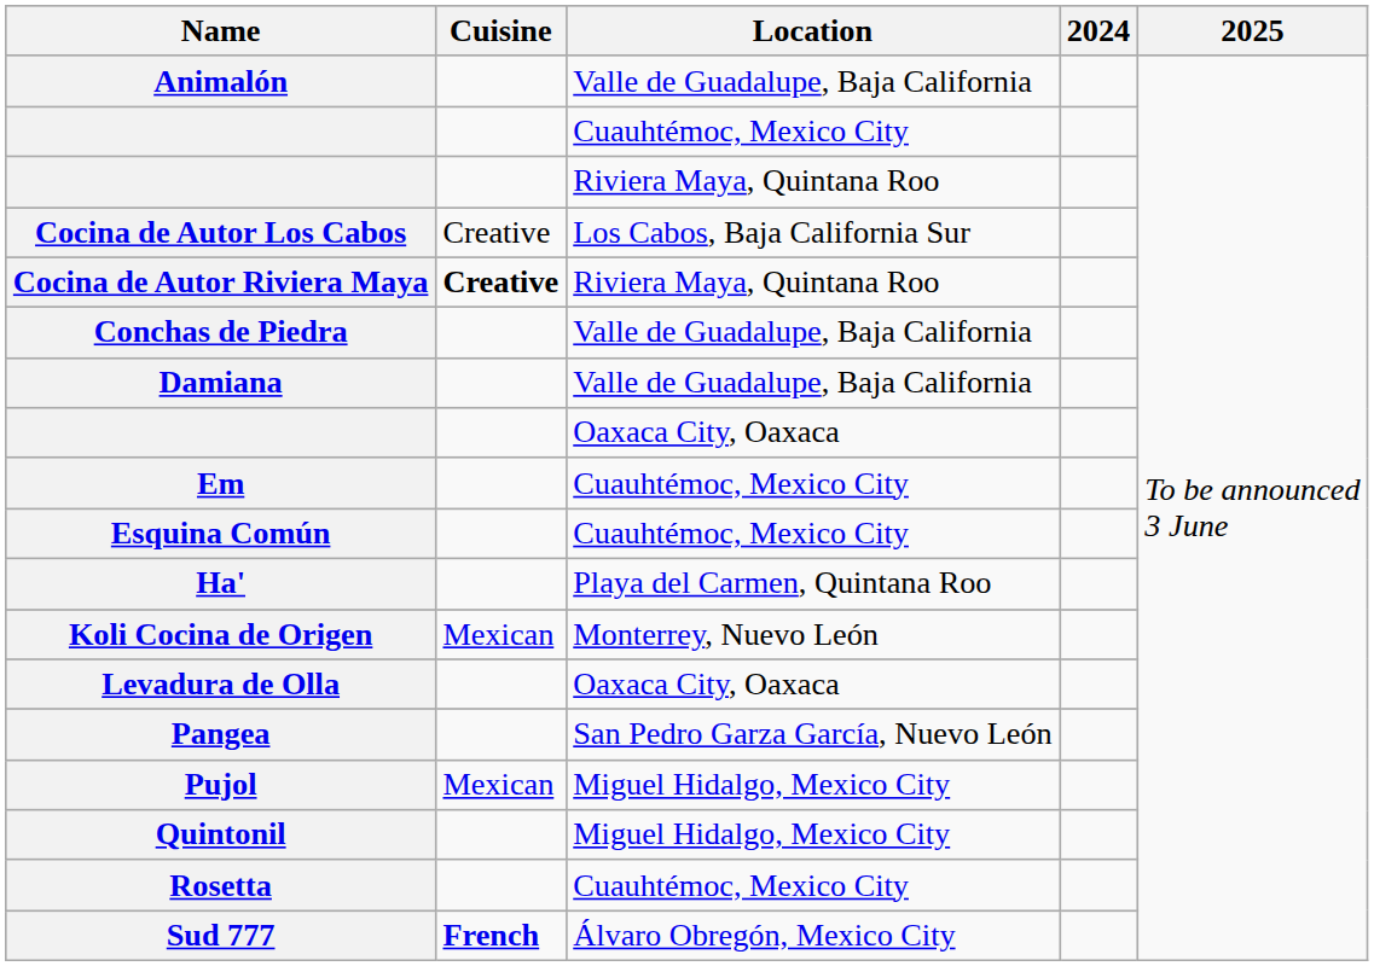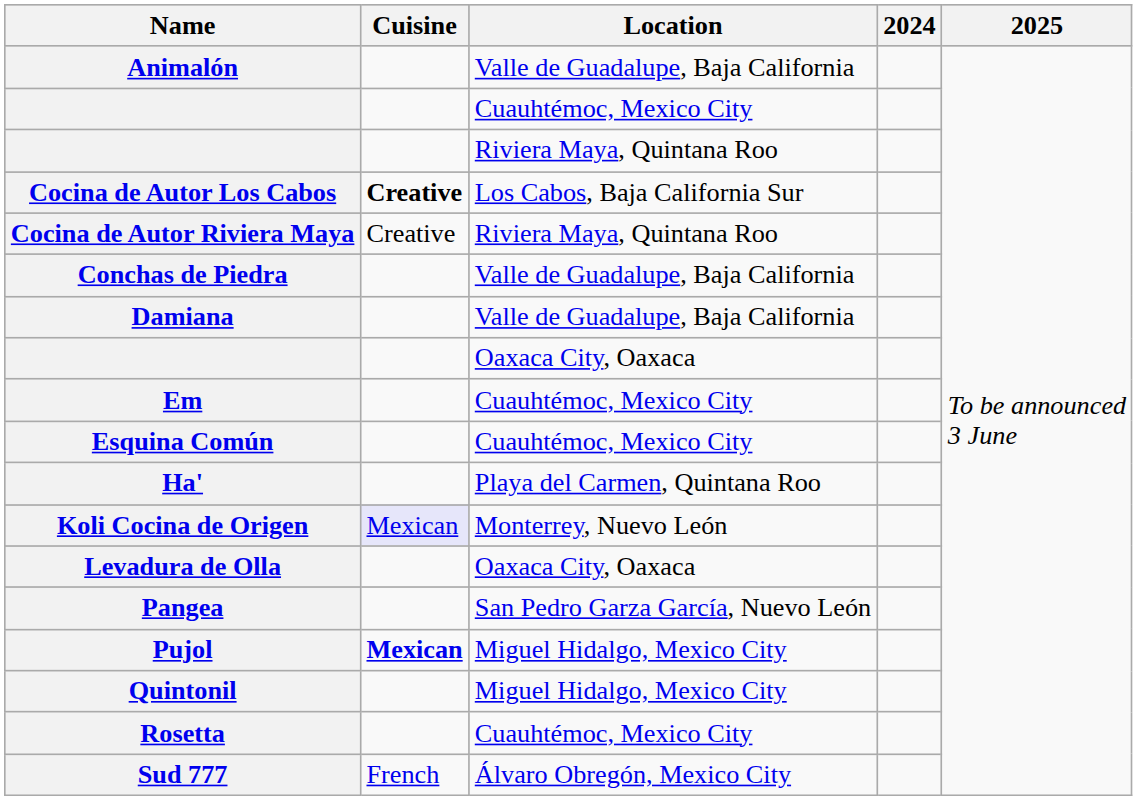Cocina de Autor Los Cabos | Cuisine: normal -> bold
Cocina de Autor Riviera Maya | Cuisine: bold -> normal
Koli Cocina de Origen | Cuisine: no background -> lavender background
Pujol | Cuisine: normal -> bold
Sud 777 | Cuisine: bold -> normal
